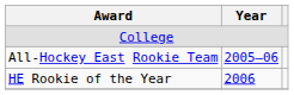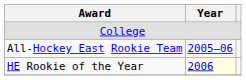HE Rookie of the Year | Year: no background -> lightyellow background
